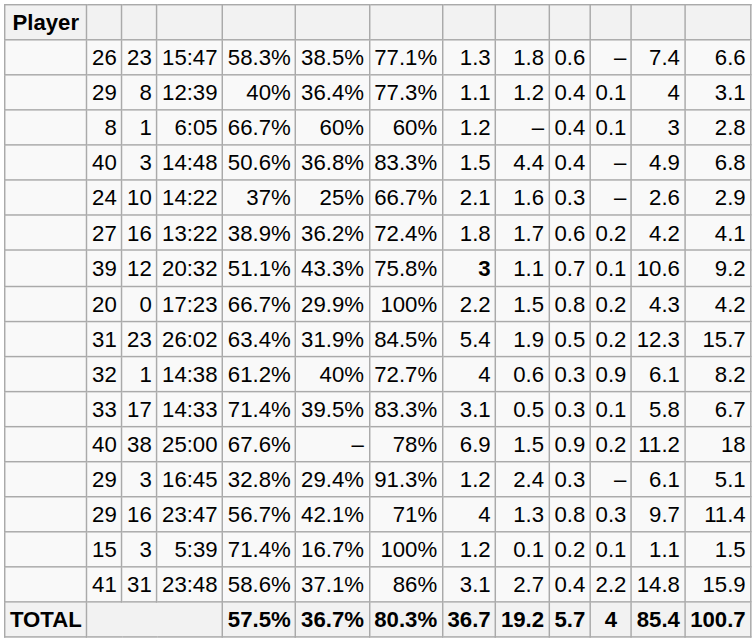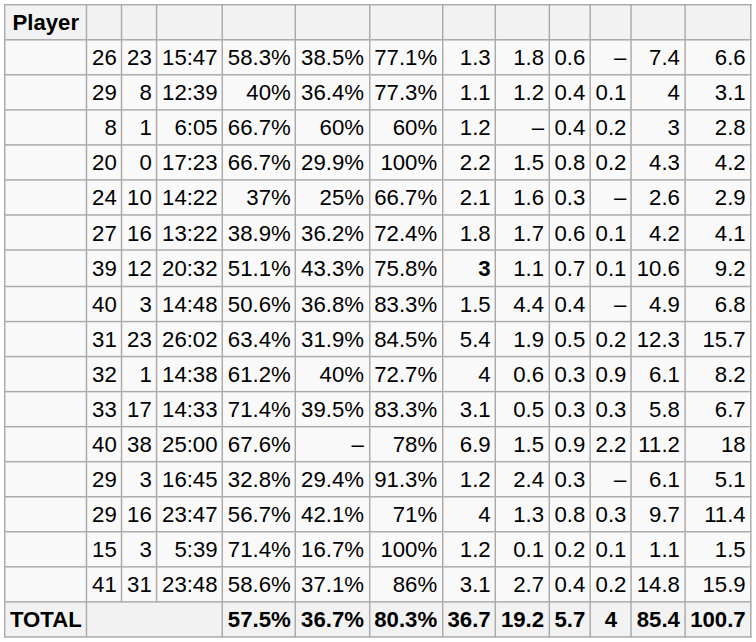6:05 | column 11: 0.1 -> 0.2
rows swapped: 17:23 <-> 14:48
13:22 | column 11: 0.2 -> 0.1
14:33 | column 11: 0.1 -> 0.3
25:00 | column 11: 0.2 -> 2.2
23:48 | column 11: 2.2 -> 0.2
